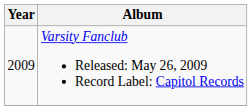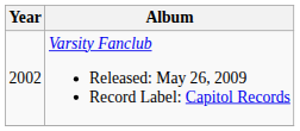row 2 | Year: 2009 -> 2002
